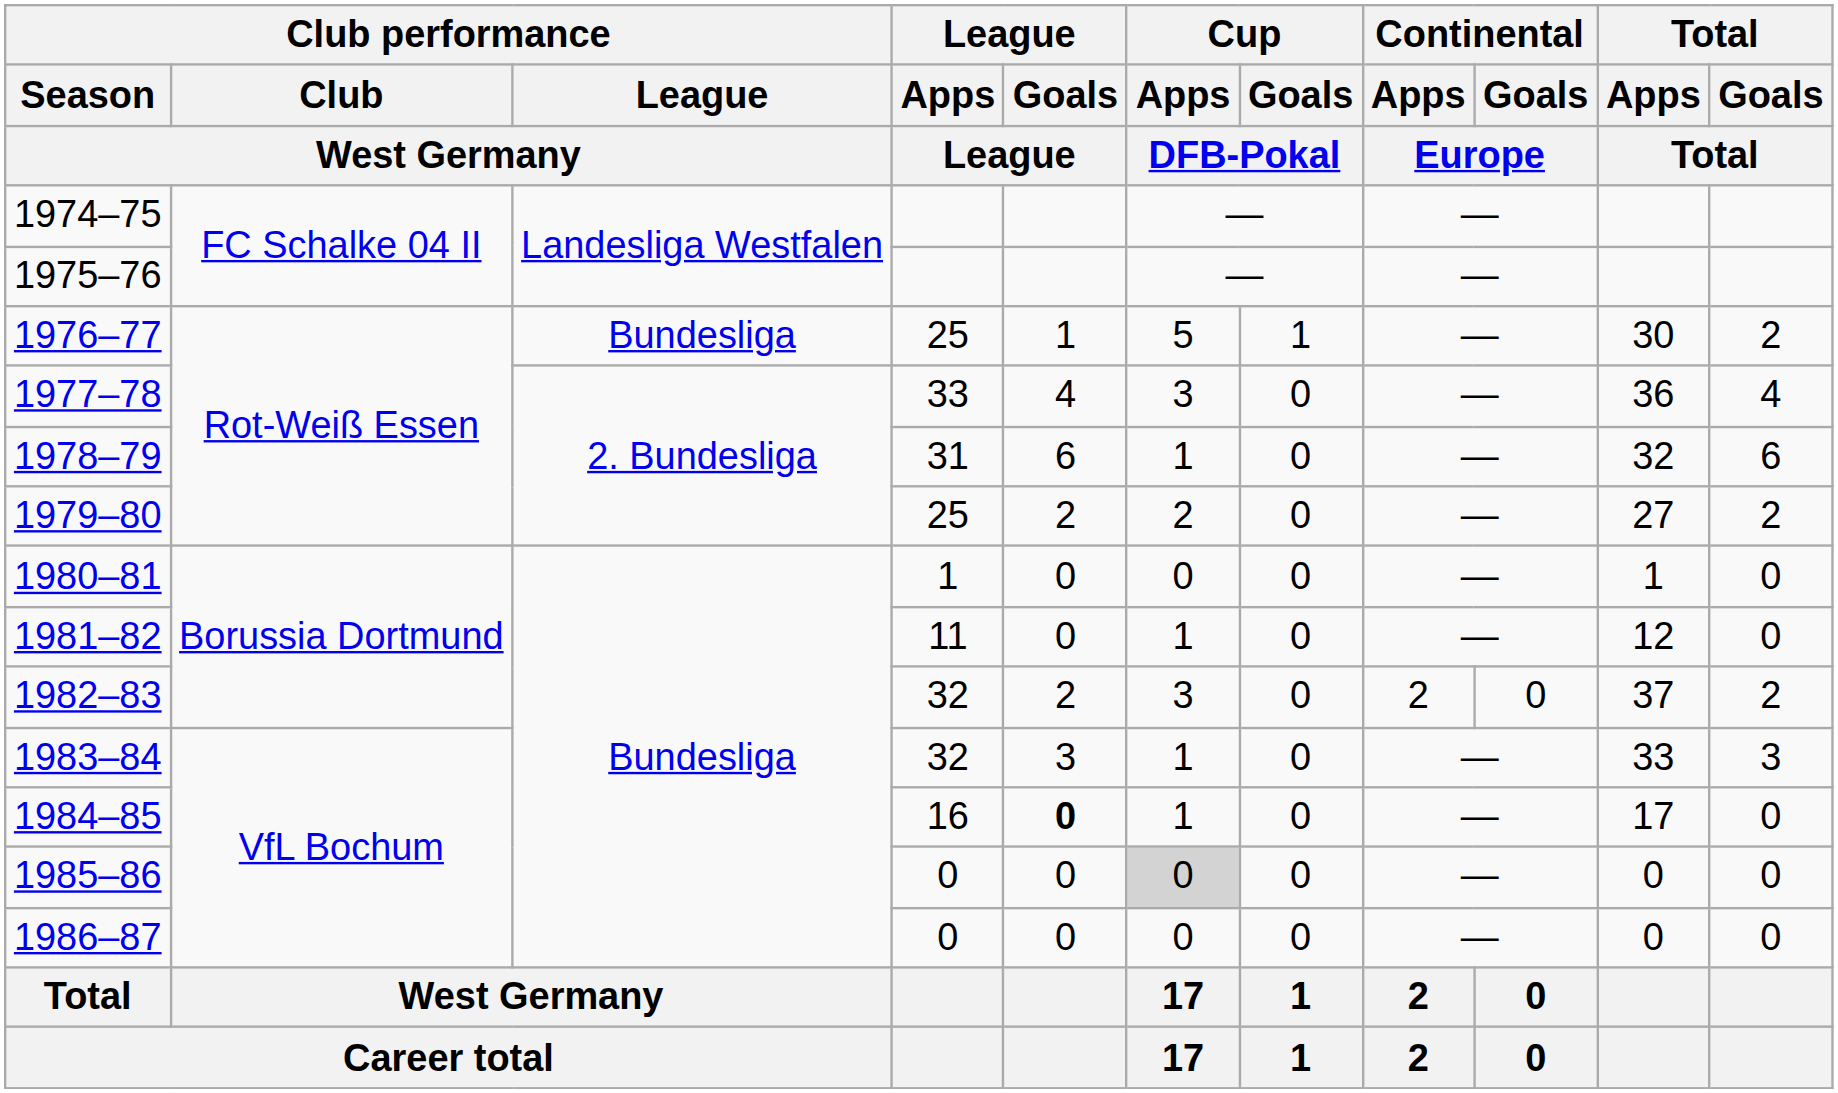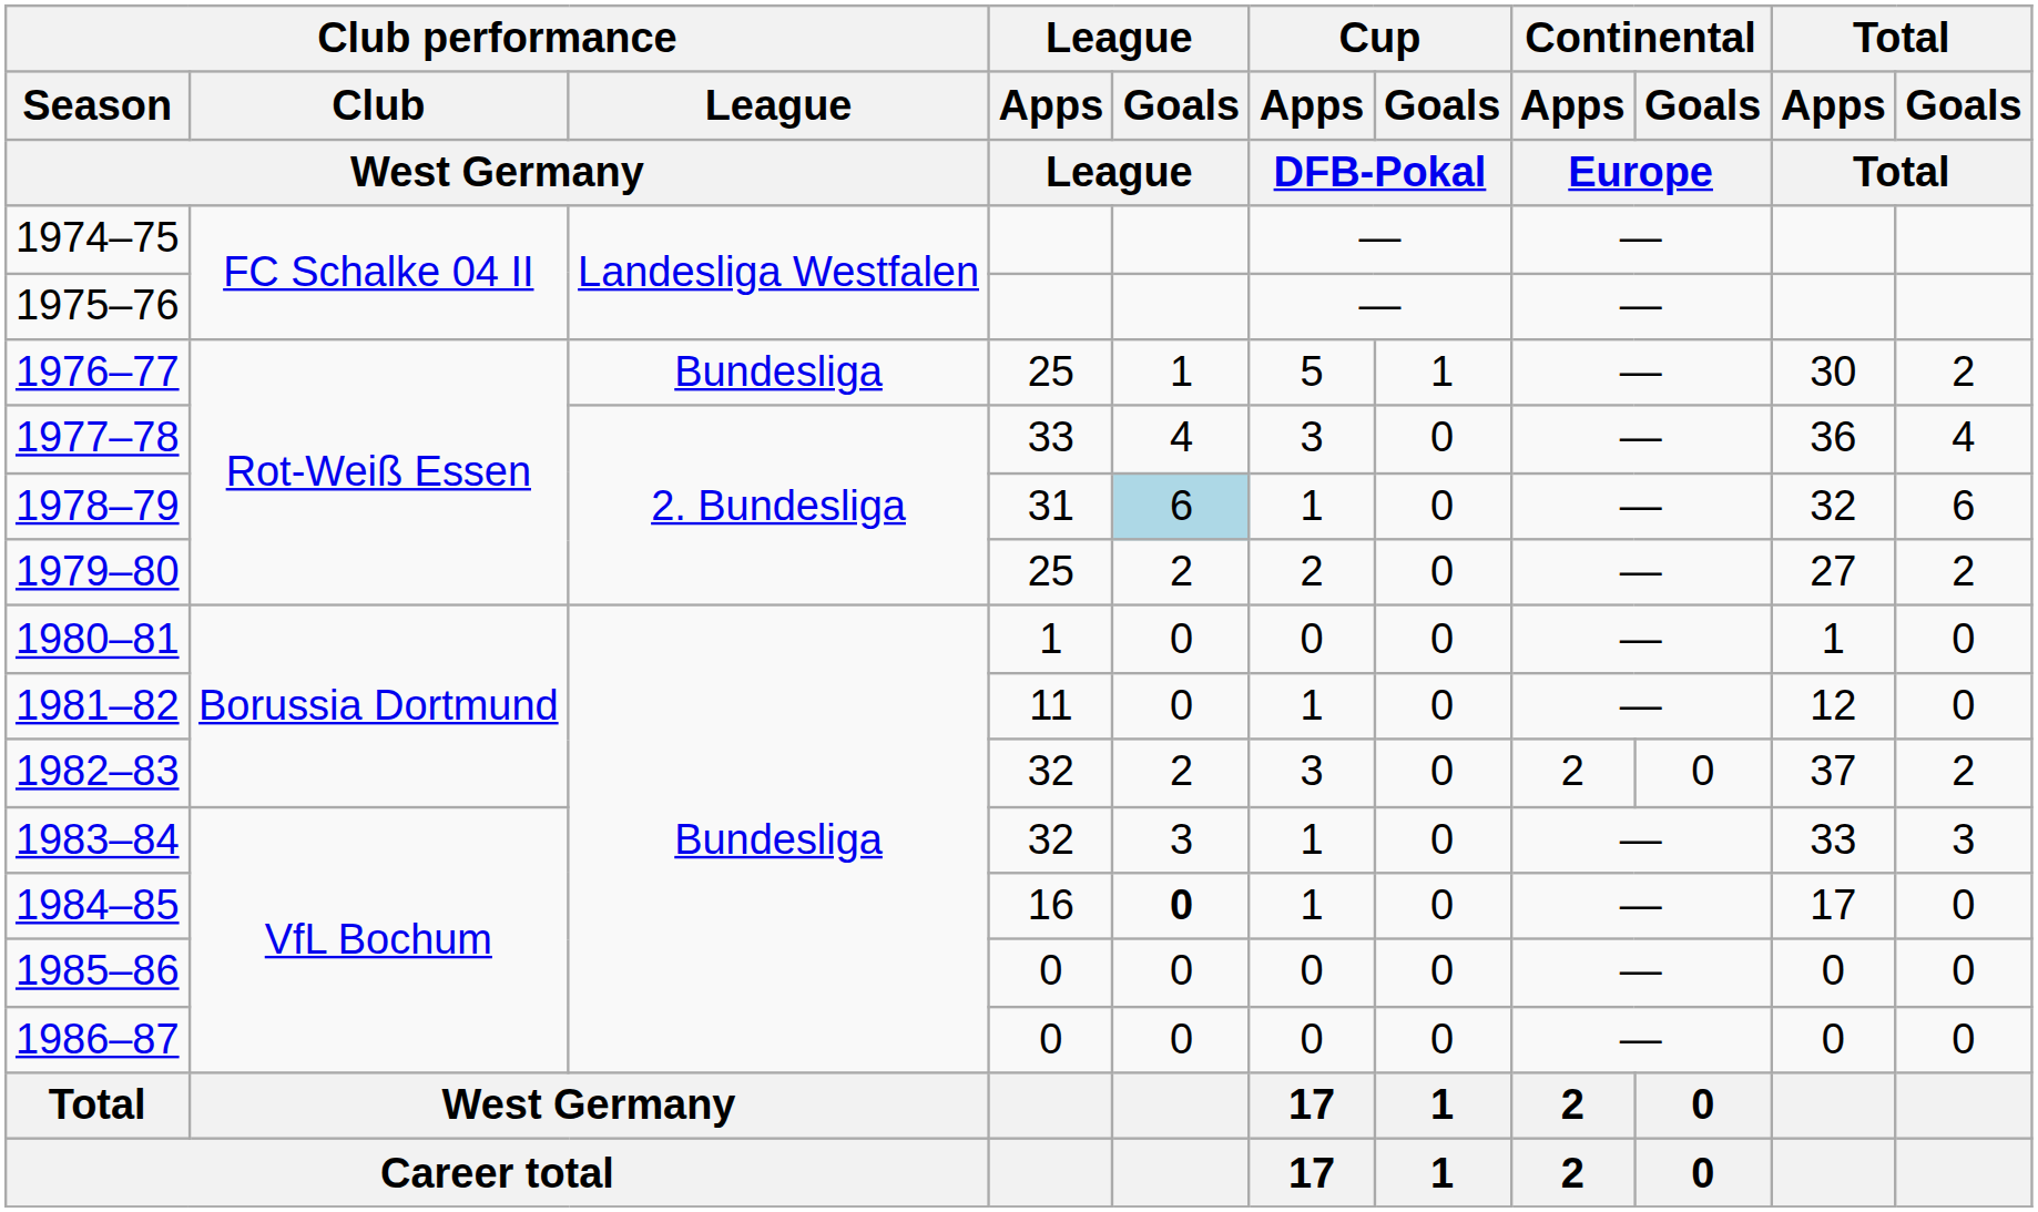1978–79 | League / Goals / League: no background -> lightblue background
1985–86 | Cup / Apps / DFB-Pokal: lightgrey background -> no background
